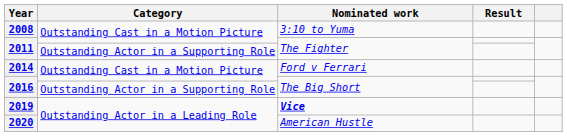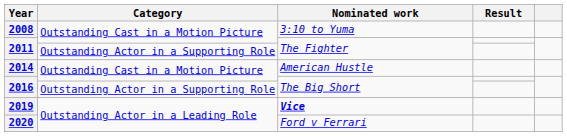2014 | Nominated work: Ford v Ferrari -> American Hustle
2020 | Nominated work: American Hustle -> Ford v Ferrari
